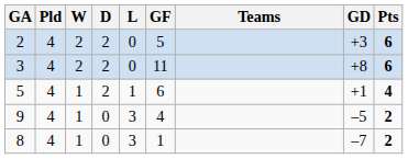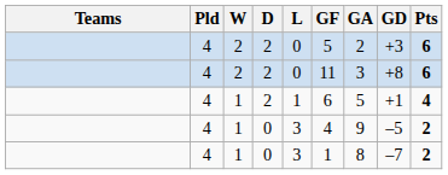columns swapped: Teams <-> GA
